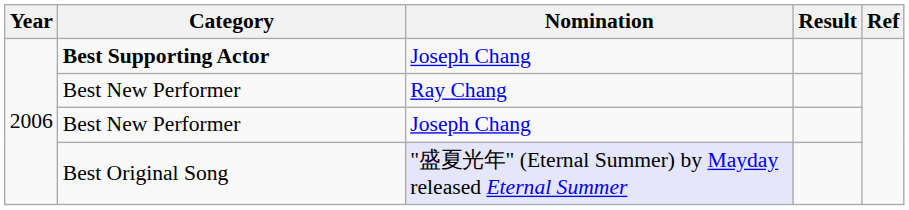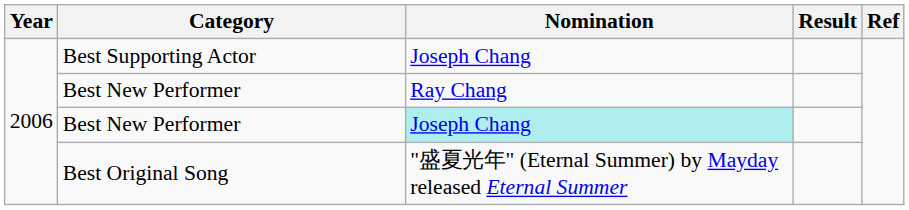Best Supporting Actor | Category: bold -> normal
Best New Performer / Joseph Chang | Nomination: no background -> paleturquoise background
Best Original Song | Nomination: lavender background -> no background
